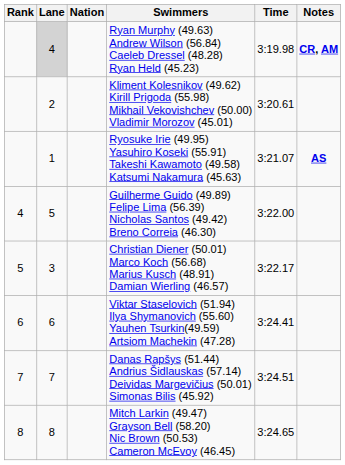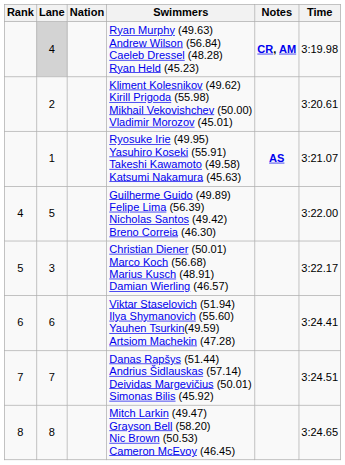columns swapped: Time <-> Notes
